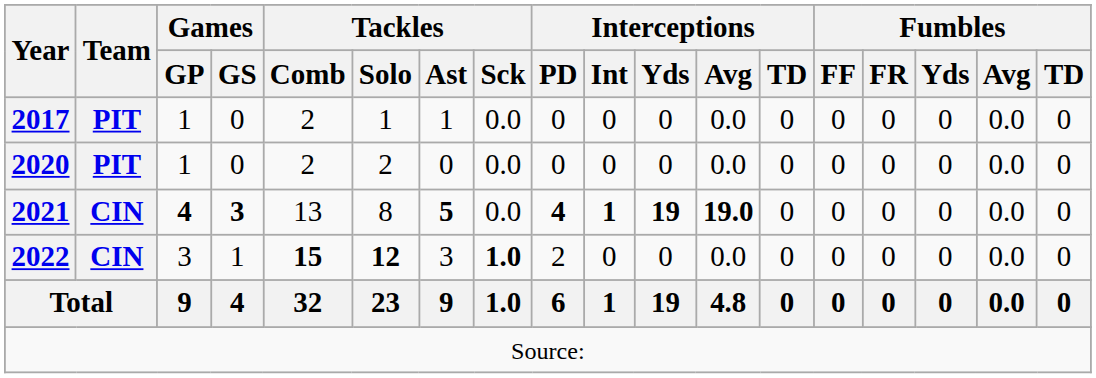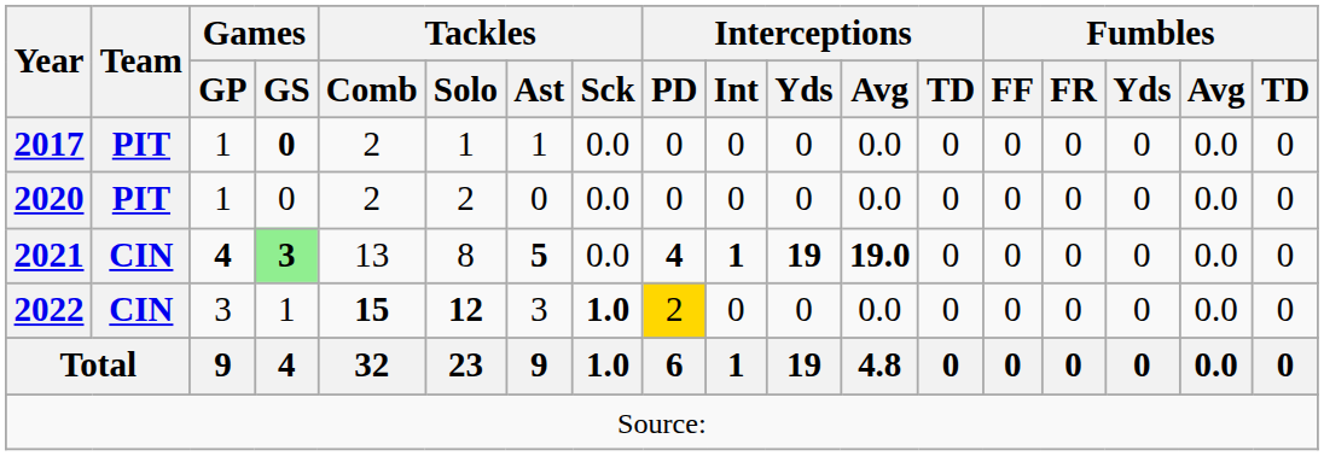2017 | Games / GS: normal -> bold
2021 | Games / GS: no background -> lightgreen background
2022 | Interceptions / PD: no background -> gold background
